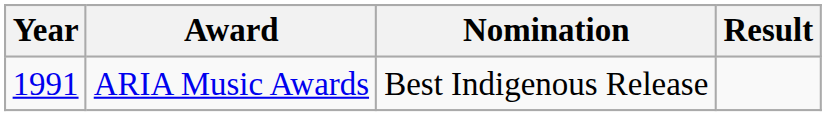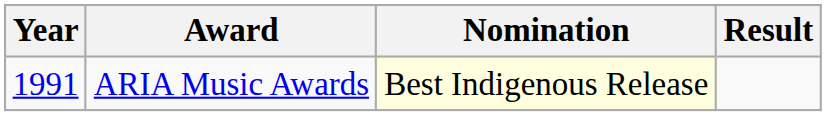ARIA Music Awards | Nomination: no background -> lightyellow background
